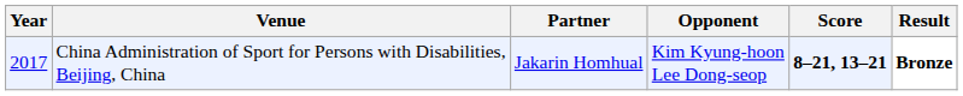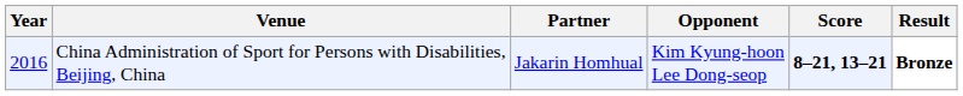row 2 | Year: 2017 -> 2016
